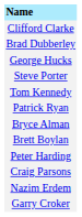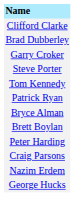row 4 | column 1: George Hucks -> Garry Croker
row 13 | column 1: Garry Croker -> George Hucks
